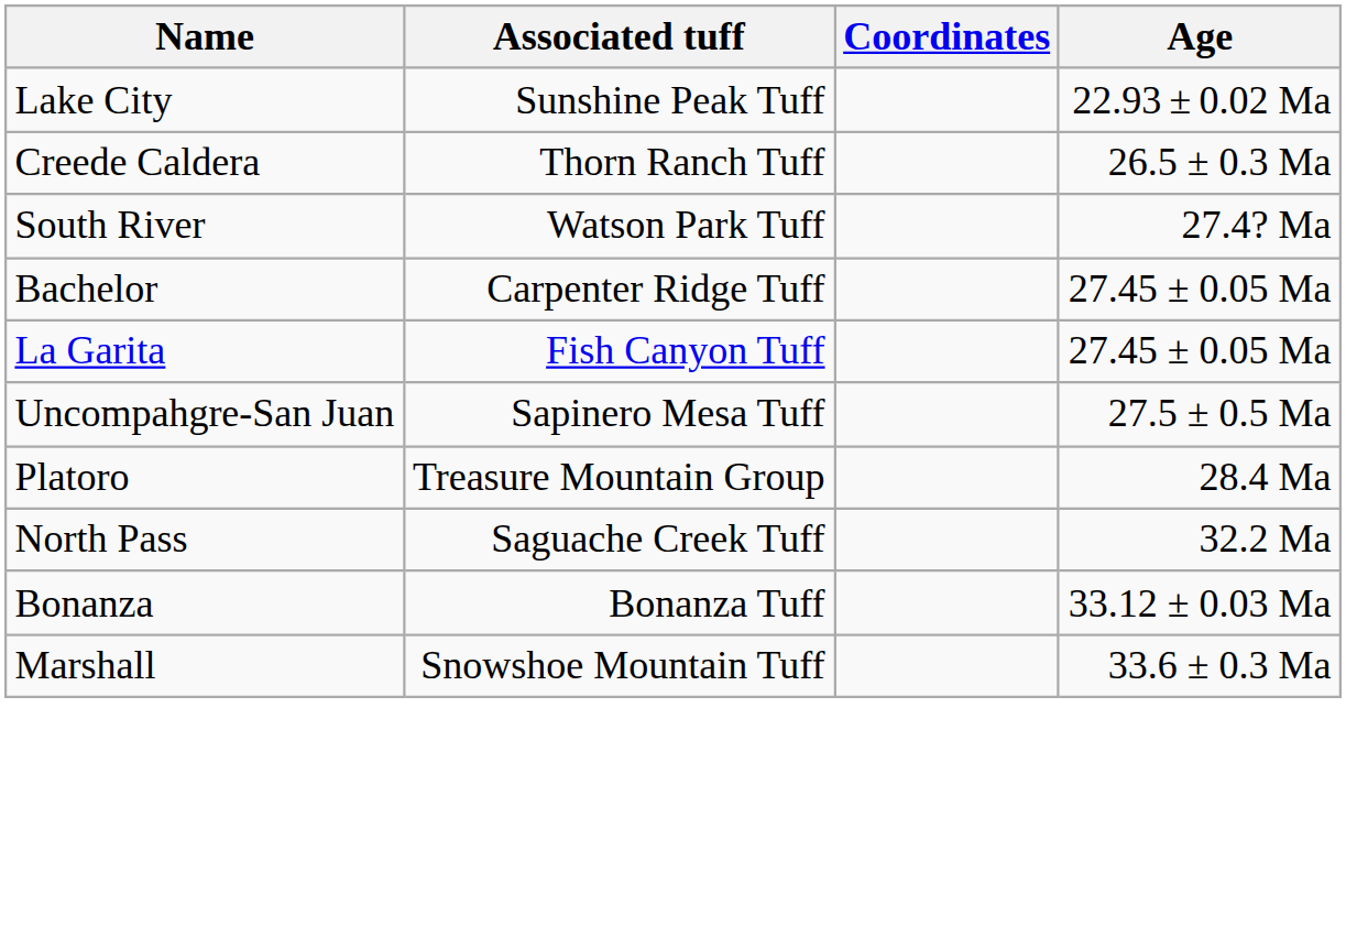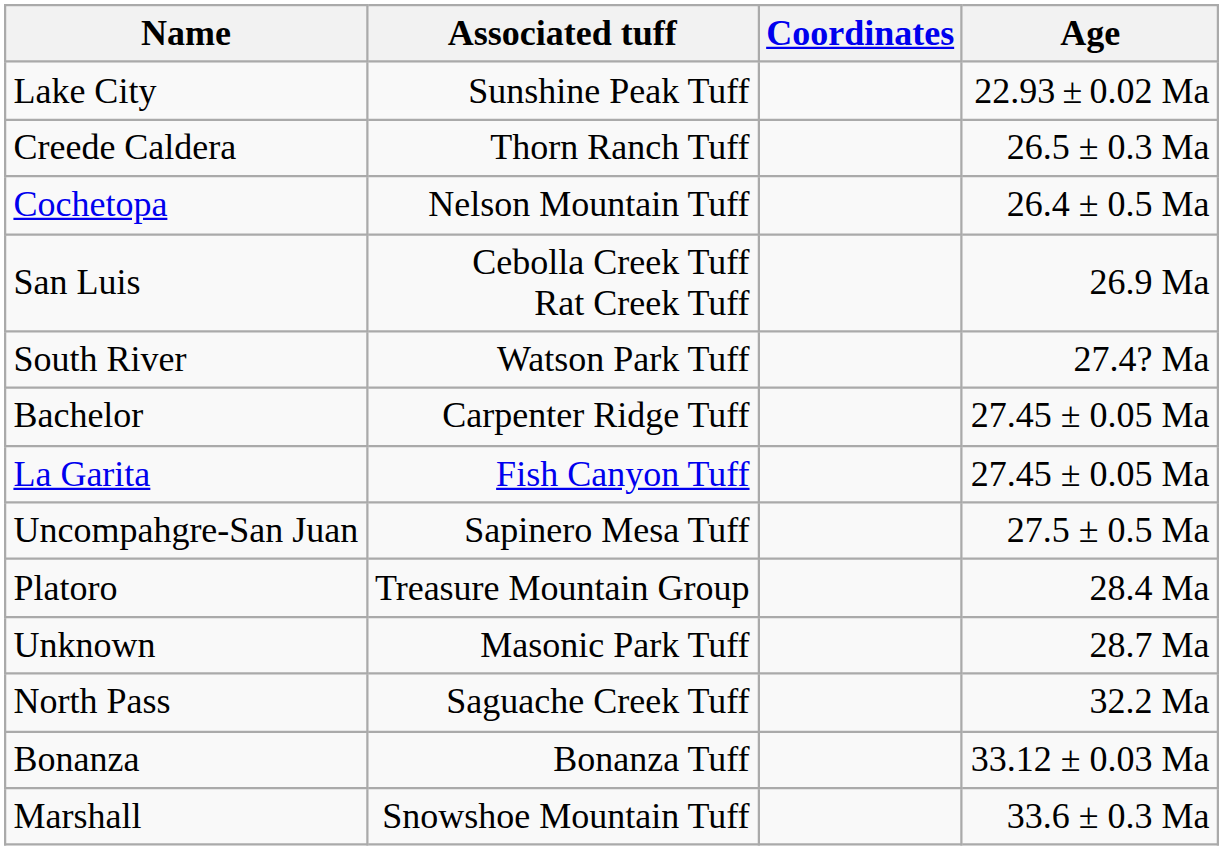+ row: Cochetopa | Nelson Mountain Tuff | 26.4 ± 0.5 Ma
+ row: San Luis | Cebolla Creek Tuff Rat Creek Tuff | 26.9 Ma
+ row: Unknown | Masonic Park Tuff | 28.7 Ma
